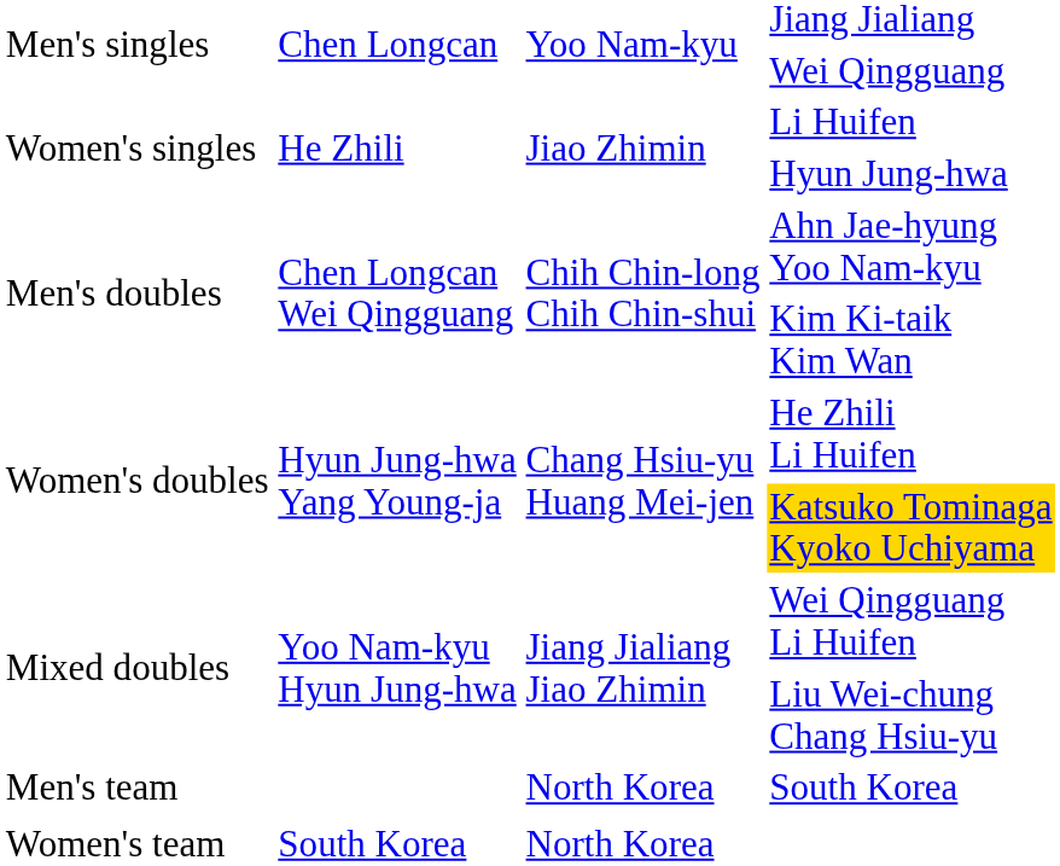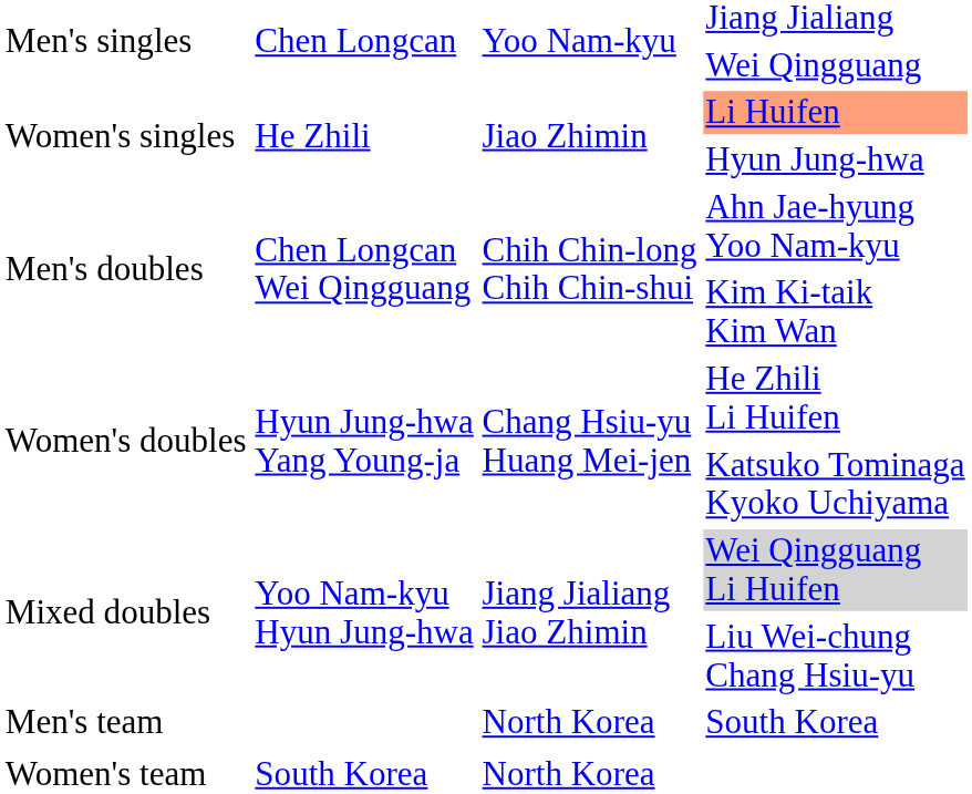Li Huifen | column 4: no background -> lightsalmon background
Katsuko Tominaga Kyoko Uchiyama | column 4: gold background -> no background
Wei Qingguang Li Huifen | column 4: no background -> lightgrey background
